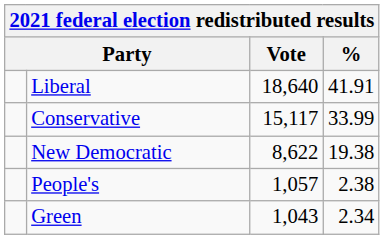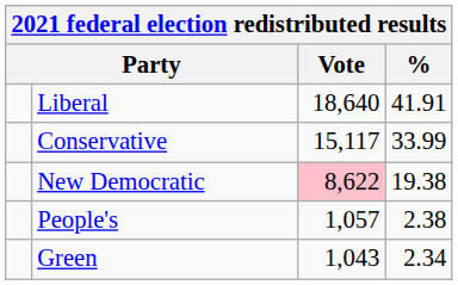New Democratic | Vote: no background -> pink background
